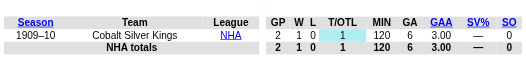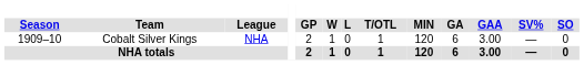Cobalt Silver Kings | T/OTL: paleturquoise background -> no background
